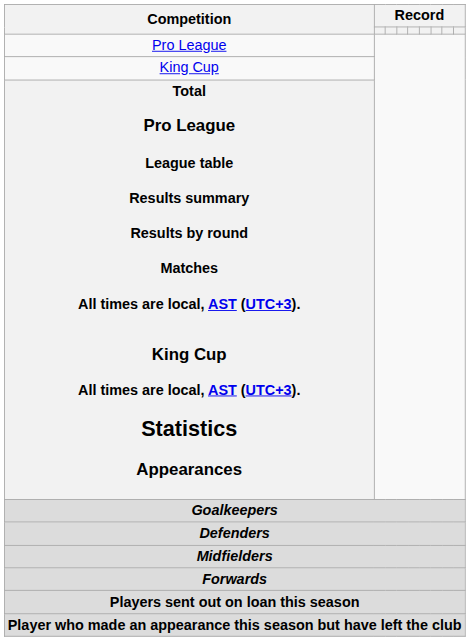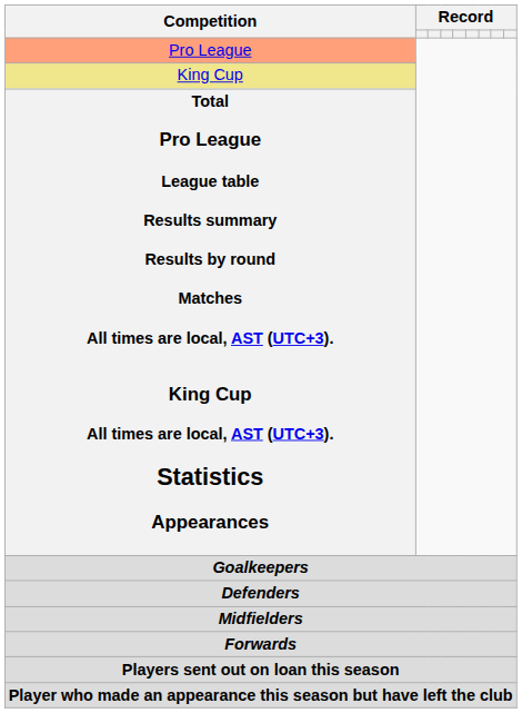Pro League | Competition: no background -> lightsalmon background
King Cup | Competition: no background -> khaki background
